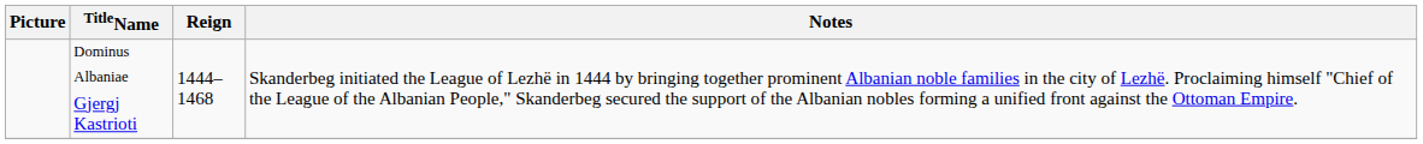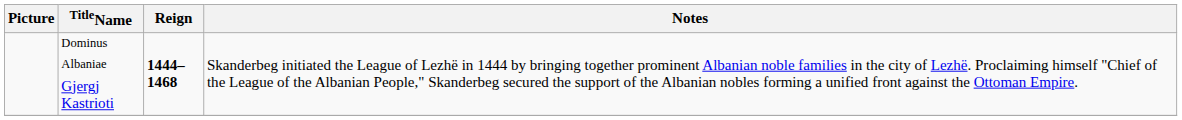Dominus Albaniae Gjergj Kastrioti | Reign: normal -> bold
